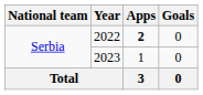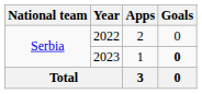2022 | Apps: bold -> normal
2023 | Goals: normal -> bold
